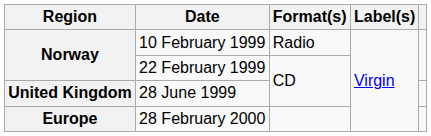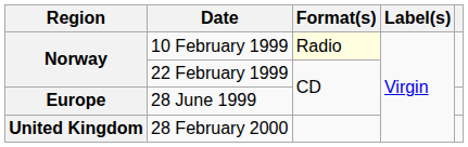10 February 1999 | Format(s): no background -> lightyellow background
28 June 1999 | Region: United Kingdom -> Europe
28 February 2000 | Region: Europe -> United Kingdom
